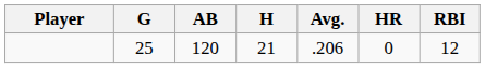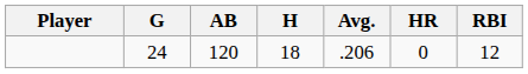row 2 | G: 25 -> 24
row 2 | H: 21 -> 18
